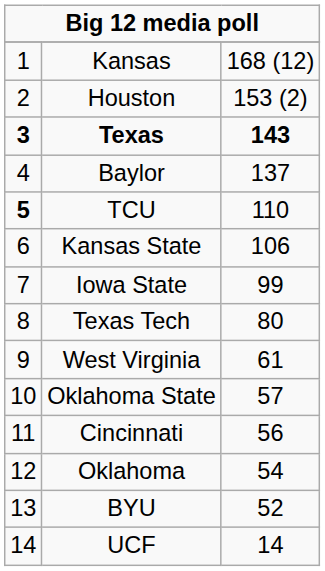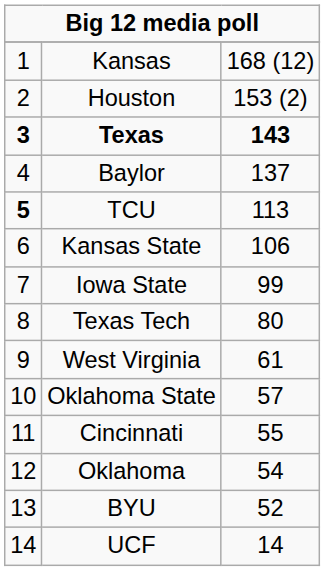TCU | column 3: 110 -> 113
Cincinnati | column 3: 56 -> 55
